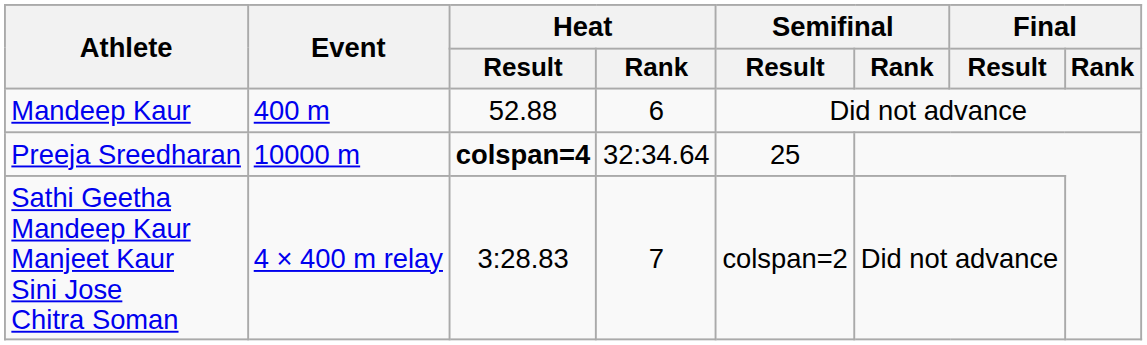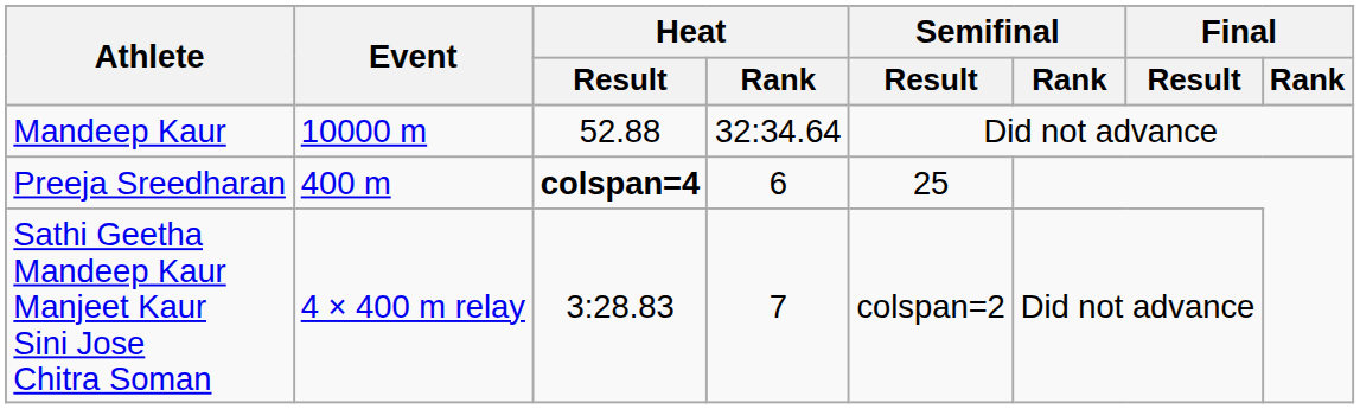Mandeep Kaur | Event: 400 m -> 10000 m
Mandeep Kaur | Heat / Rank: 6 -> 32:34.64
Preeja Sreedharan | Event: 10000 m -> 400 m
Preeja Sreedharan | Heat / Rank: 32:34.64 -> 6
